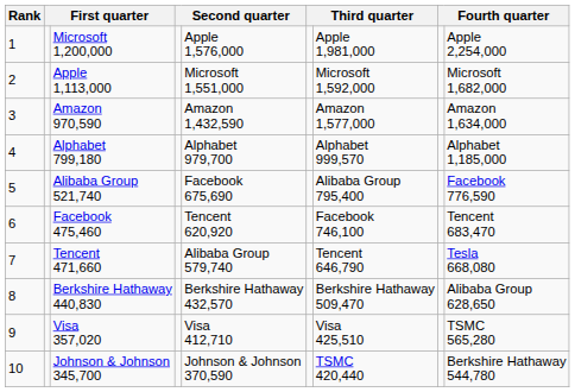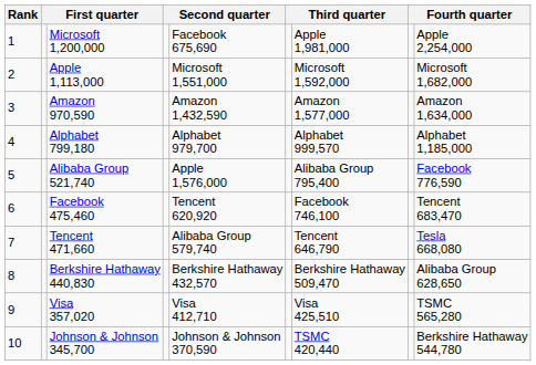Microsoft 1,200,000 | column 5: Apple 1,576,000 -> Facebook 675,690
Alibaba Group 521,740 | column 5: Facebook 675,690 -> Apple 1,576,000
